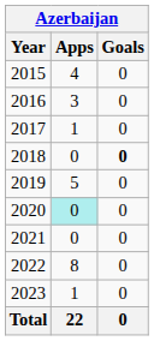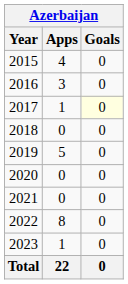2017 | Goals: no background -> lightyellow background
2018 | Goals: bold -> normal
2020 | Apps: paleturquoise background -> no background
